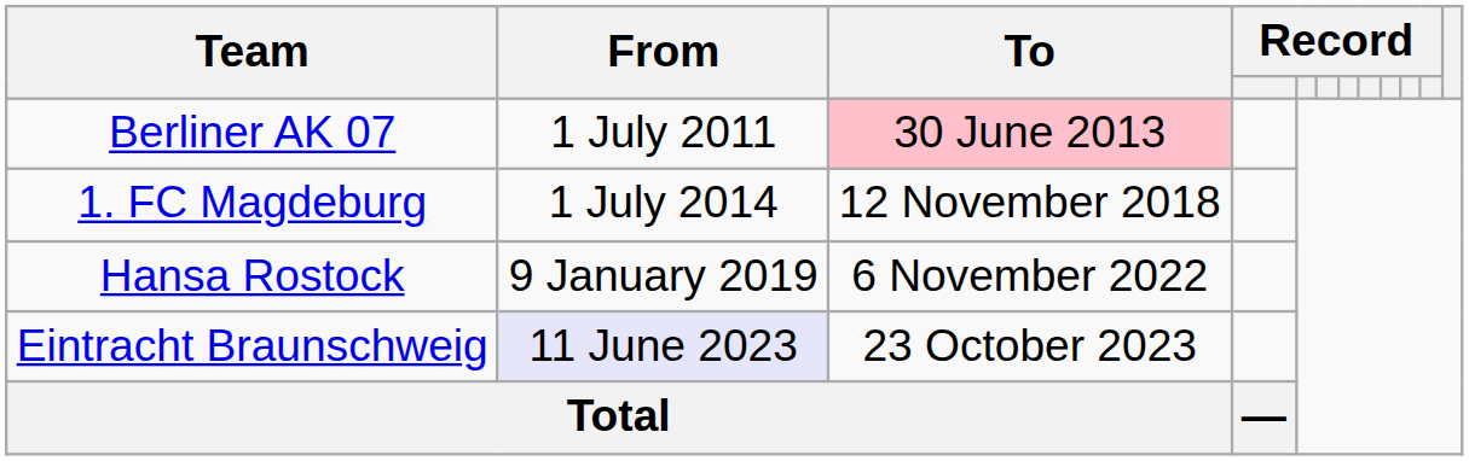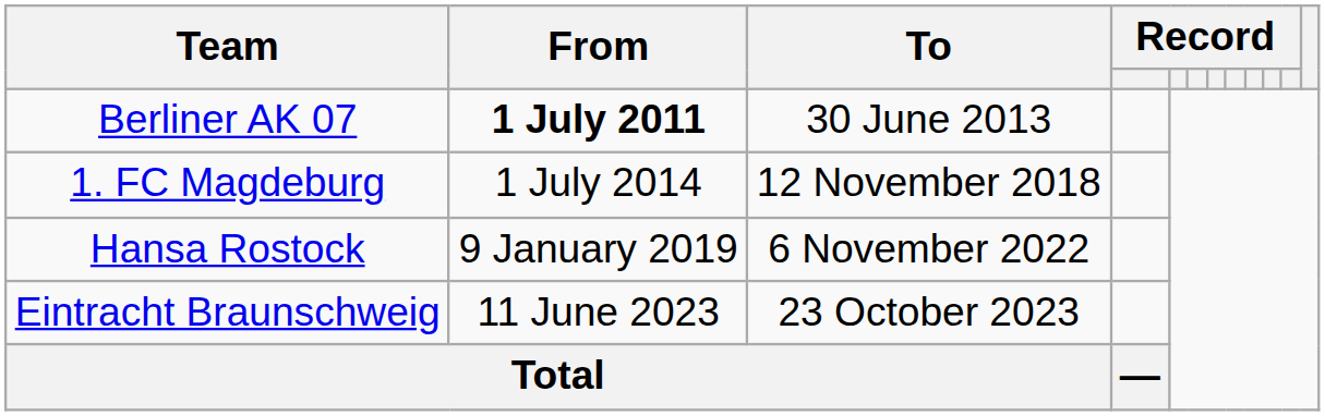Berliner AK 07 | From: normal -> bold
Berliner AK 07 | To: pink background -> no background
Eintracht Braunschweig | From: lavender background -> no background
